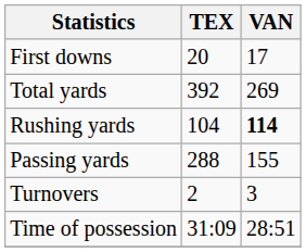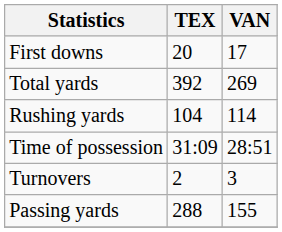Rushing yards | VAN: bold -> normal
rows swapped: Passing yards <-> Time of possession
